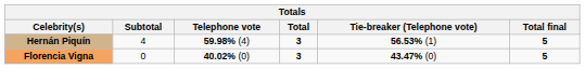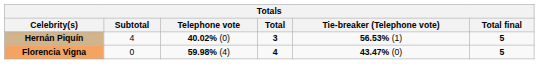Hernán Piquín | Telephone vote: 59.98% (4) -> 40.02% (0)
Florencia Vigna | Telephone vote: 40.02% (0) -> 59.98% (4)
Florencia Vigna | Total: 3 -> 4
